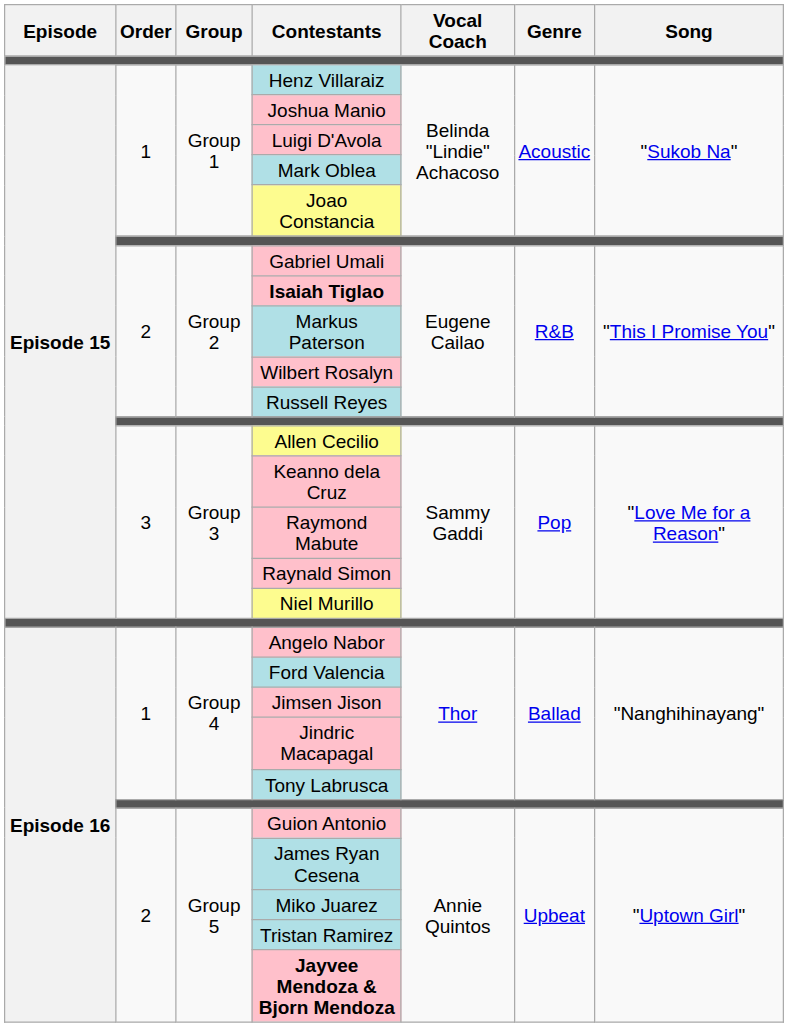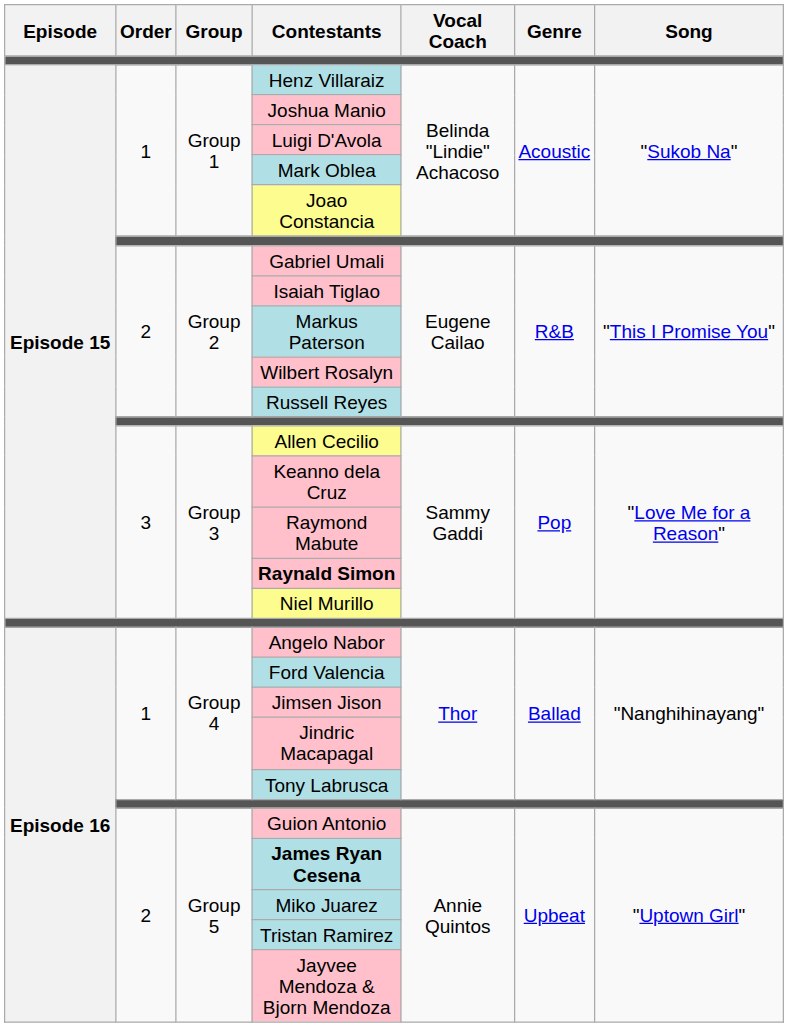Isaiah Tiglao | Contestants: bold -> normal
Raynald Simon | Contestants: normal -> bold
James Ryan Cesena | Contestants: normal -> bold
Jayvee Mendoza & Bjorn Mendoza | Contestants: bold -> normal
